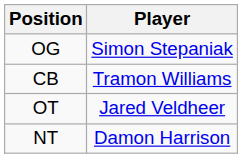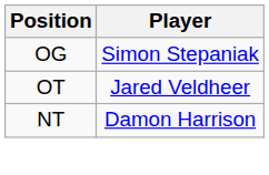- row: CB | Tramon Williams
